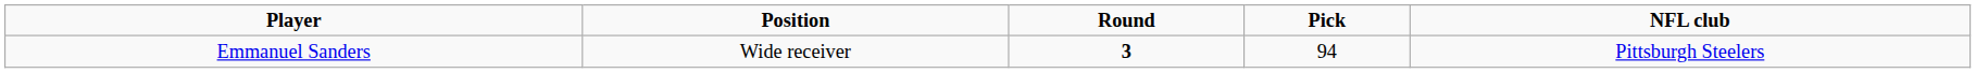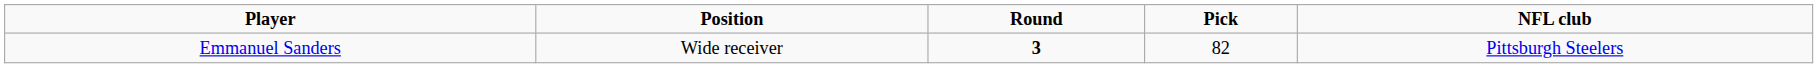Emmanuel Sanders | Pick: 94 -> 82
